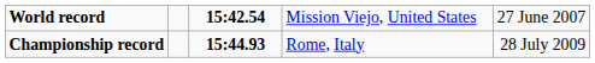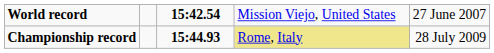Championship record | column 4: no background -> khaki background
